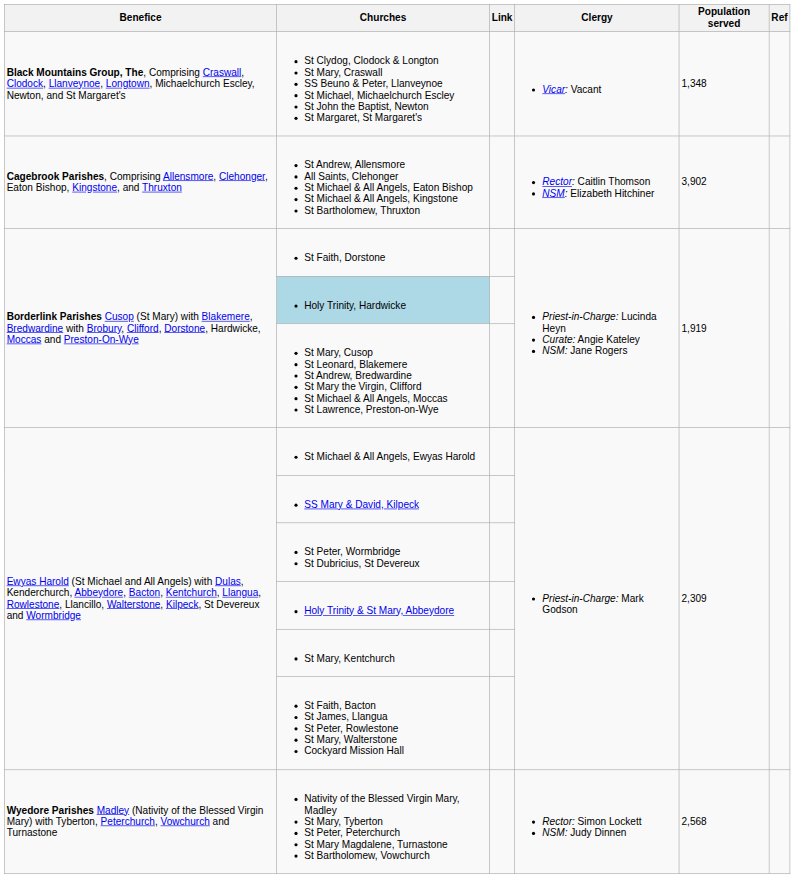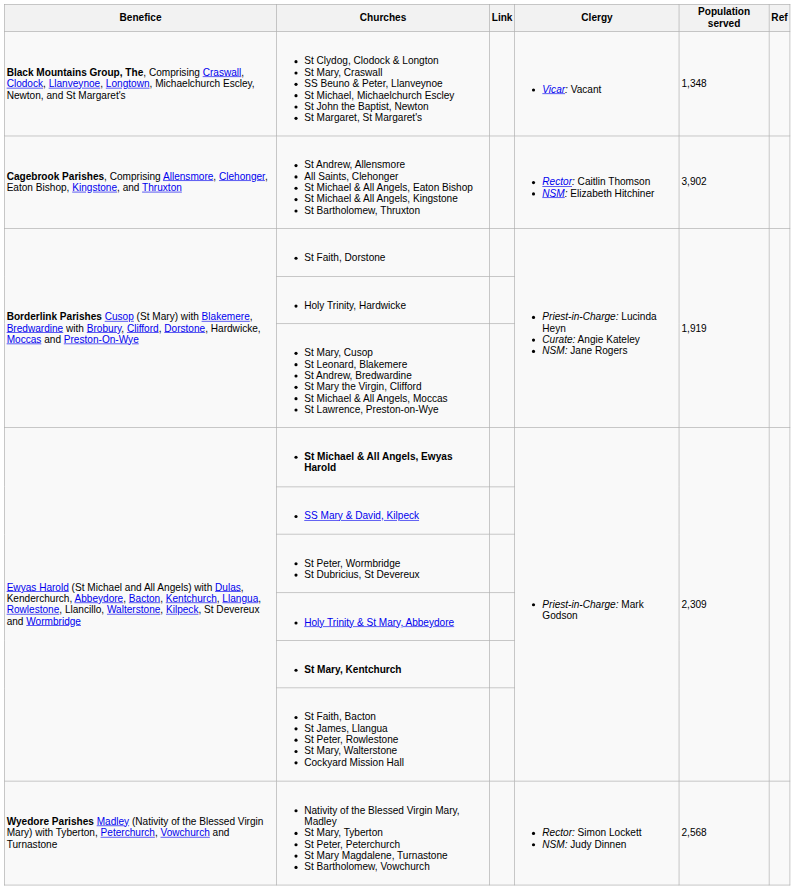Holy Trinity, Hardwicke | Churches: lightblue background -> no background
St Michael & All Angels, Ewyas Harold | Churches: normal -> bold
St Mary, Kentchurch | Churches: normal -> bold
